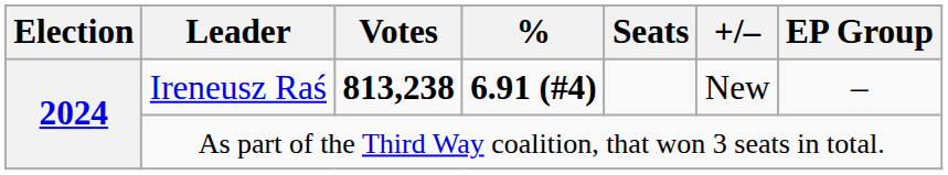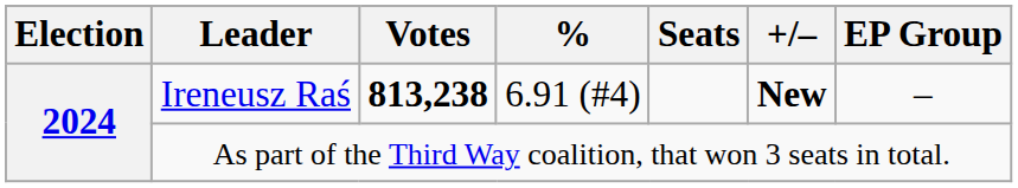Ireneusz Raś | %: bold -> normal
Ireneusz Raś | +/–: normal -> bold
